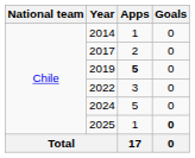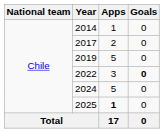2019 | Apps: bold -> normal
2022 | Goals: normal -> bold
2025 | Apps: normal -> bold
2025 | Goals: bold -> normal
